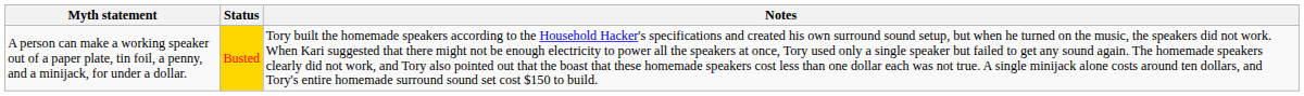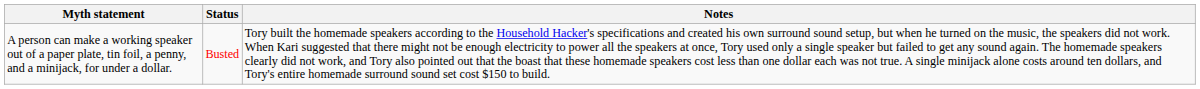row 2 | Status: gold background -> no background
